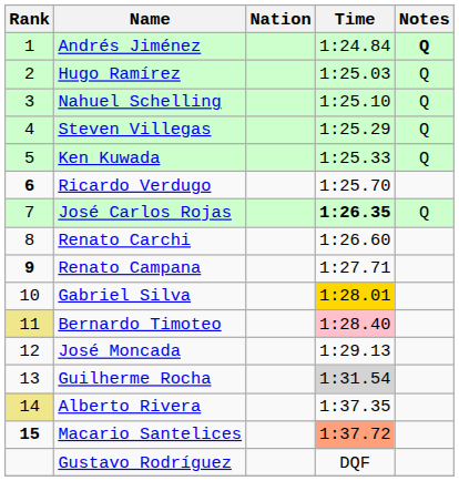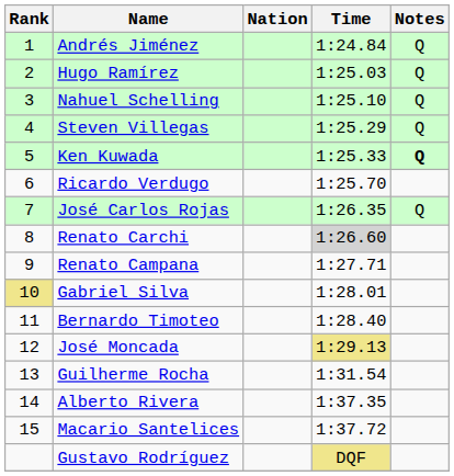Andrés Jiménez | Notes: bold -> normal
Ken Kuwada | Notes: normal -> bold
Ricardo Verdugo | Rank: bold -> normal
José Carlos Rojas | Time: bold -> normal
Renato Carchi | Time: no background -> lightgrey background
Renato Campana | Rank: bold -> normal
Gabriel Silva | Rank: no background -> khaki background
Gabriel Silva | Time: gold background -> no background
Bernardo Timoteo | Rank: khaki background -> no background
Bernardo Timoteo | Time: pink background -> no background
José Moncada | Time: no background -> khaki background
Guilherme Rocha | Time: lightgrey background -> no background
Alberto Rivera | Rank: khaki background -> no background
Macario Santelices | Rank: bold -> normal
Macario Santelices | Time: lightsalmon background -> no background
Gustavo Rodríguez | Time: no background -> khaki background
